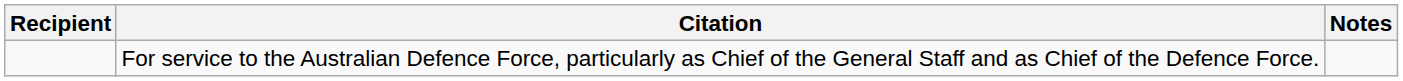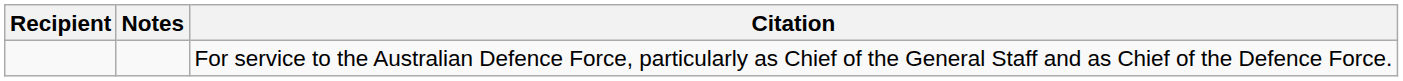columns swapped: Citation <-> Notes
